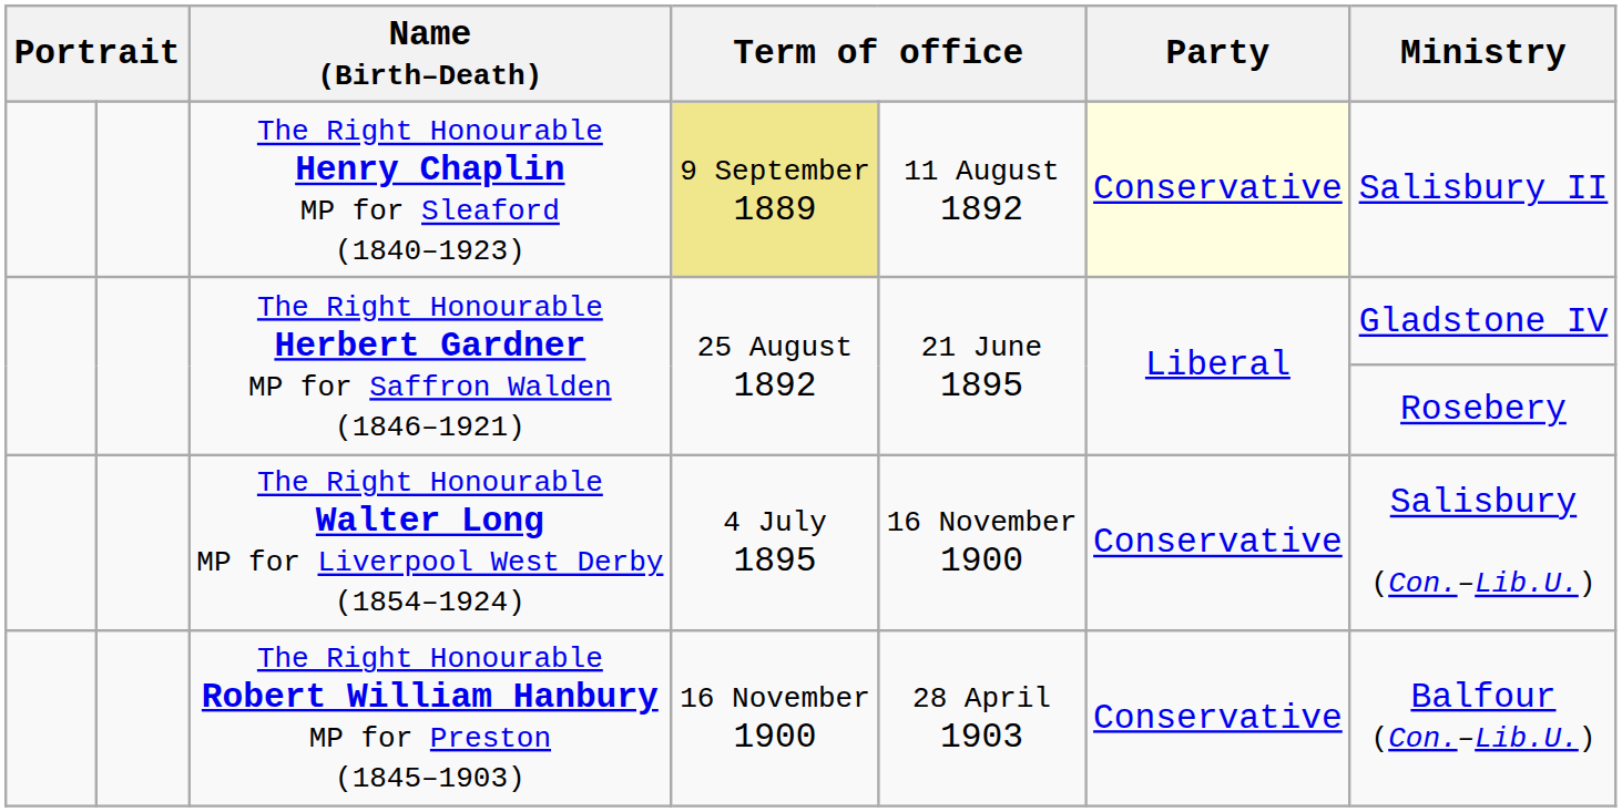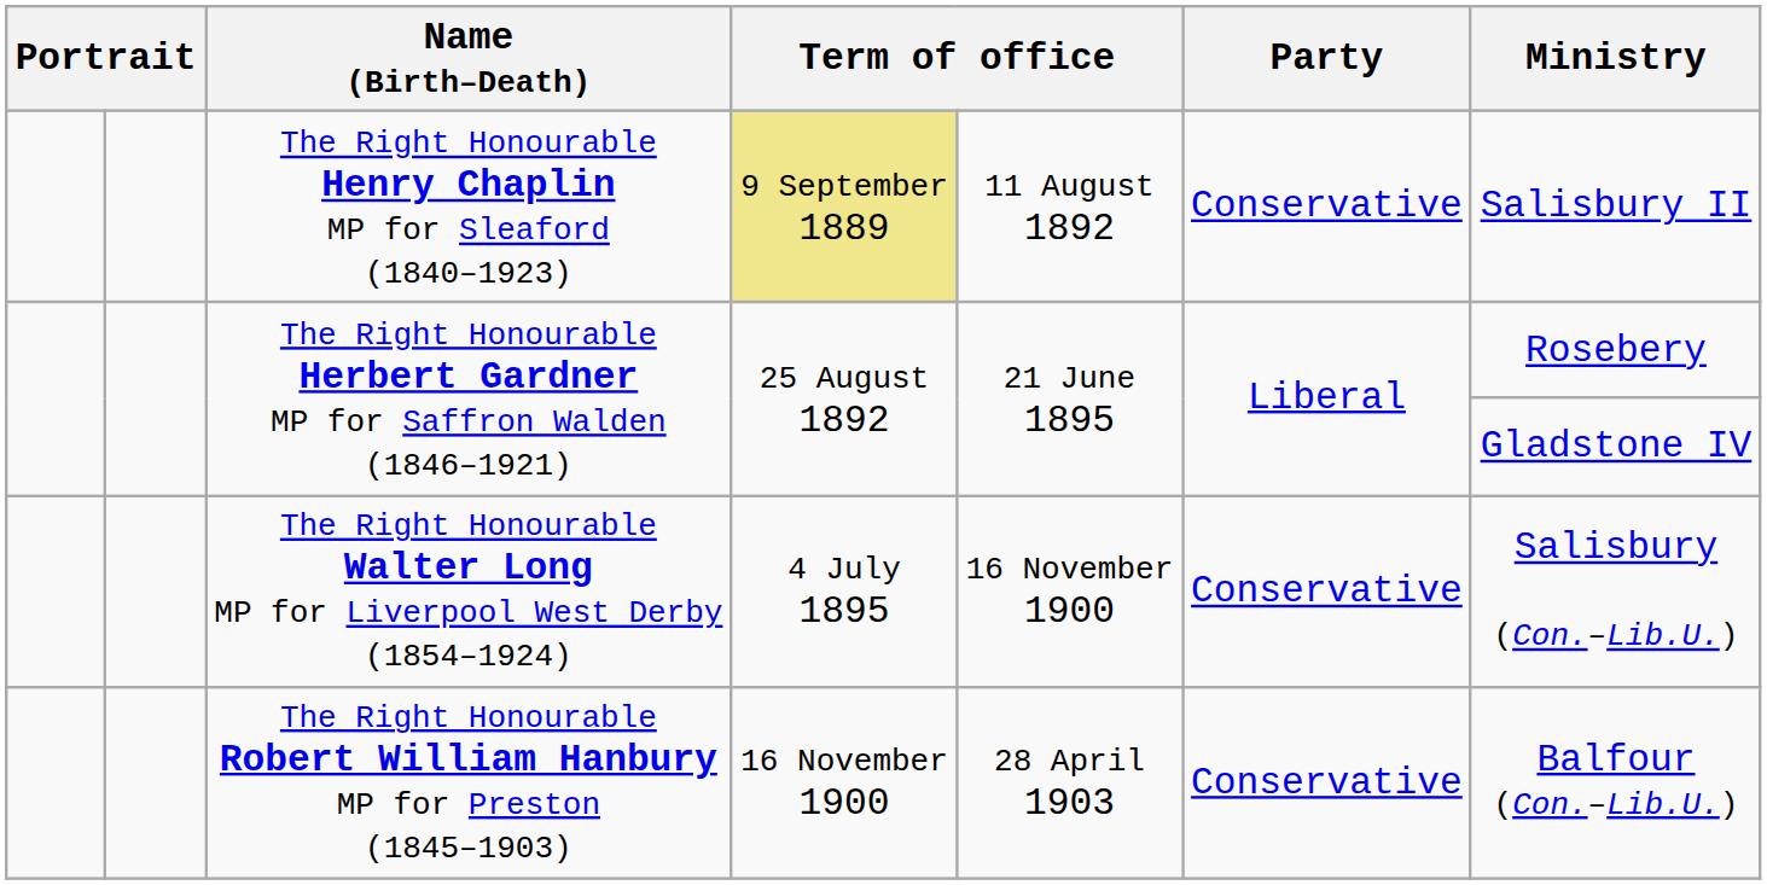row 2 | Party: lightyellow background -> no background
row 3 | Ministry: Gladstone IV -> Rosebery
row 4 | Ministry: Rosebery -> Gladstone IV
